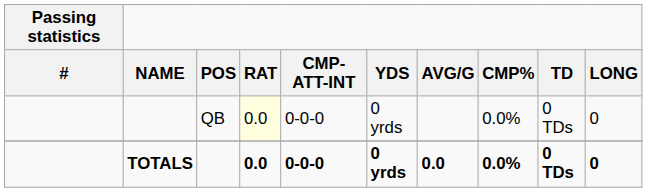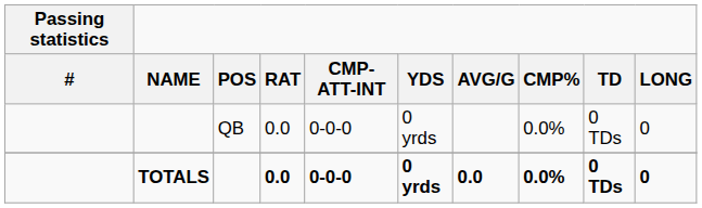row 3 | RAT: lightyellow background -> no background
